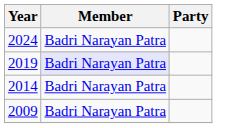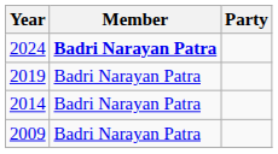2024 | Member: normal -> bold
2019 | Member: lavender background -> no background
